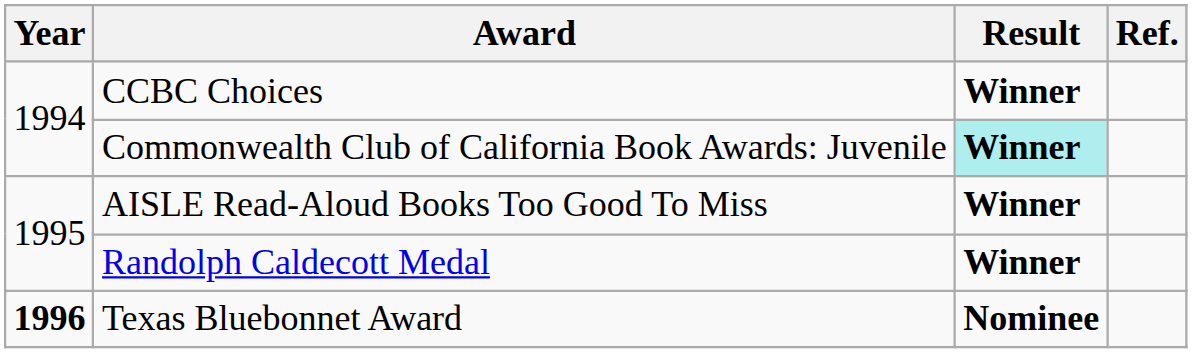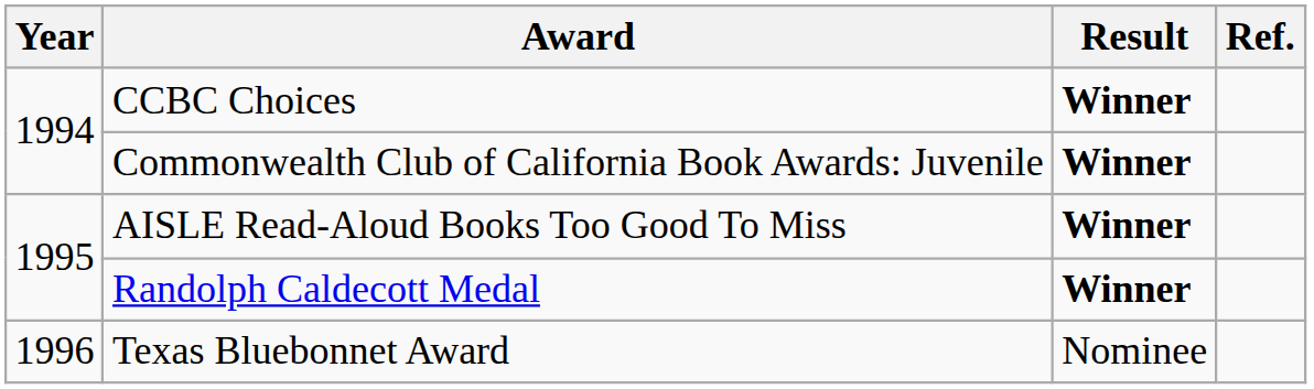Commonwealth Club of California Book Awards: Juvenile | Result: paleturquoise background -> no background
Texas Bluebonnet Award | Year: bold -> normal
Texas Bluebonnet Award | Result: bold -> normal
